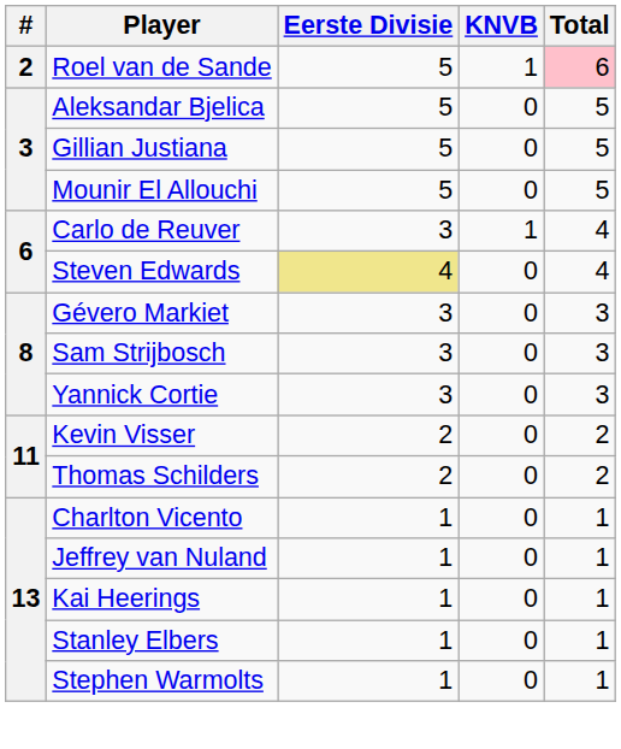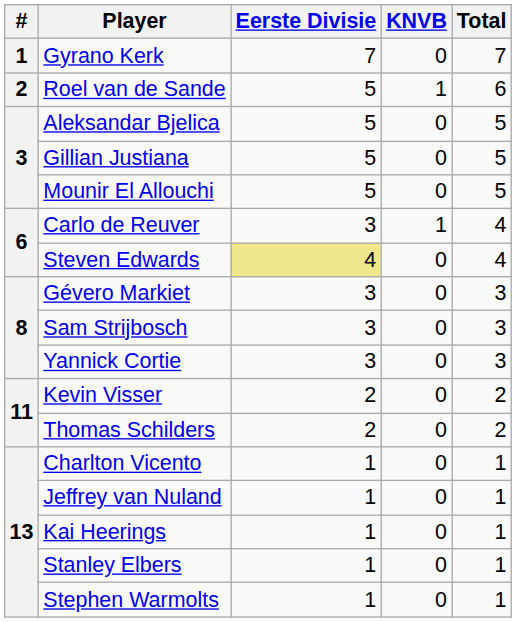+ row: 1 | Gyrano Kerk | 7 | 0 | 7
Roel van de Sande | Total: pink background -> no background
